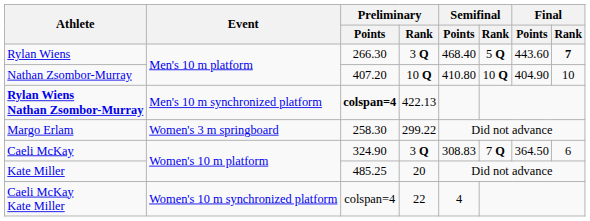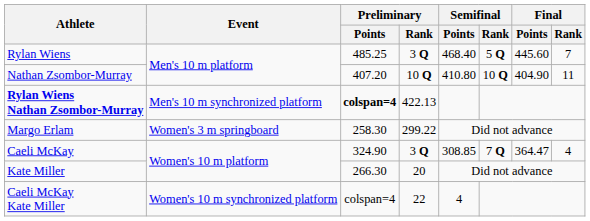Rylan Wiens | Preliminary / Points: 266.30 -> 485.25
Rylan Wiens | Final / Points: 443.60 -> 445.60
Rylan Wiens | Final / Rank: bold -> normal
Nathan Zsombor-Murray | Final / Rank: 10 -> 11
Caeli McKay | Semifinal / Points: 308.83 -> 308.85
Caeli McKay | Final / Points: 364.50 -> 364.47
Caeli McKay | Final / Rank: 6 -> 4
Kate Miller | Preliminary / Points: 485.25 -> 266.30
